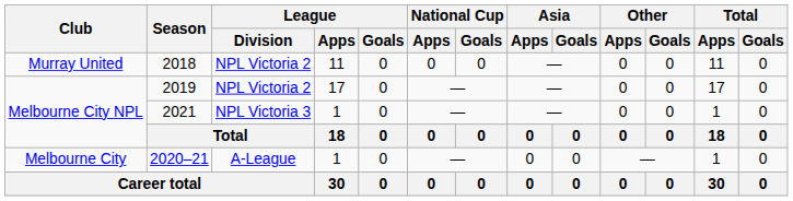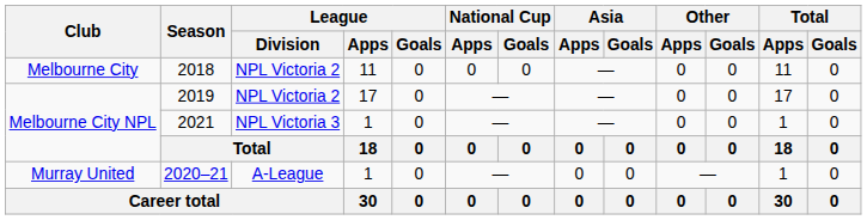2018 | Club: Murray United -> Melbourne City
2020–21 | Club: Melbourne City -> Murray United
